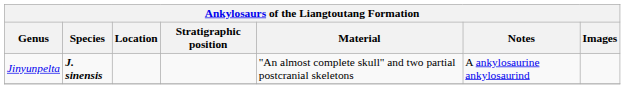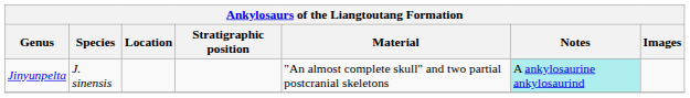Jinyunpelta | Species: bold -> normal
Jinyunpelta | Notes: no background -> paleturquoise background
